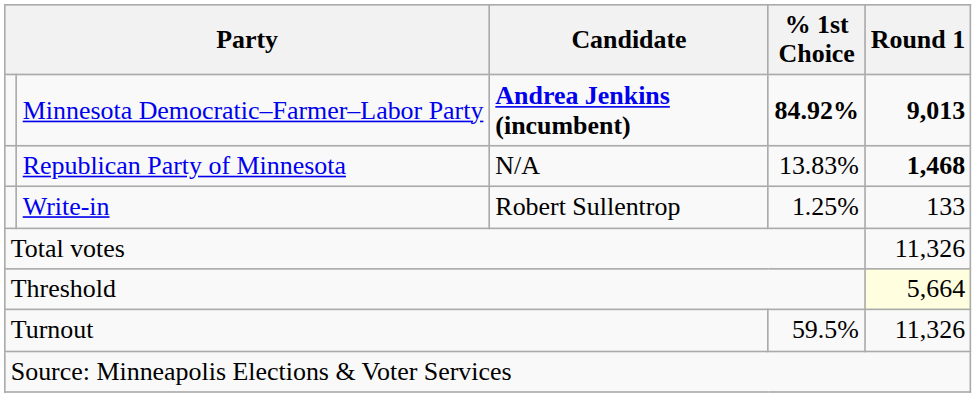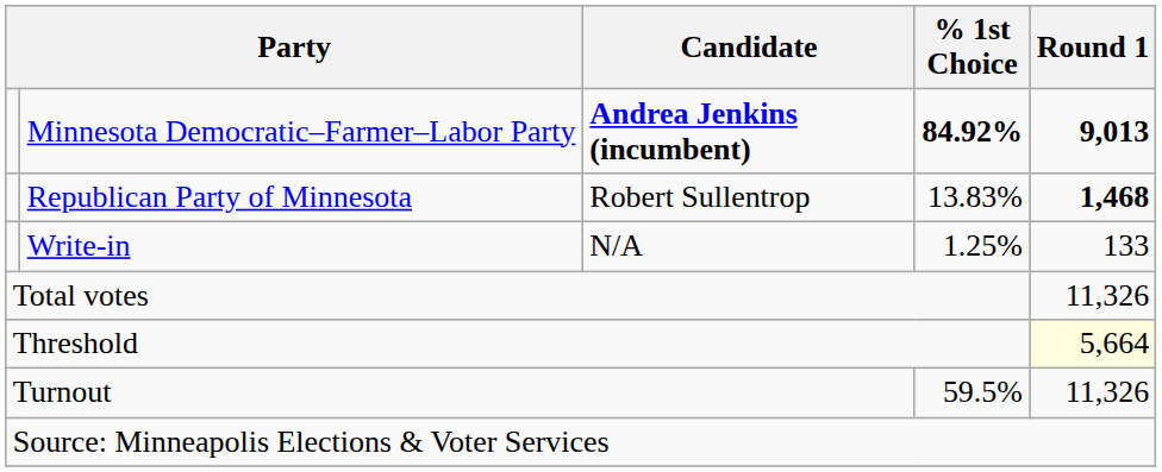Republican Party of Minnesota | Candidate: N/A -> Robert Sullentrop
Write-in | Candidate: Robert Sullentrop -> N/A
